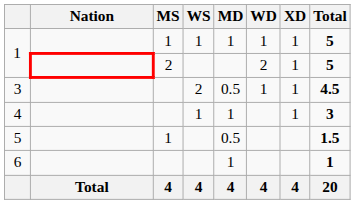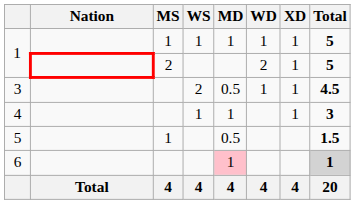6 | MD: no background -> pink background
6 | Total: no background -> lightgrey background
